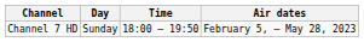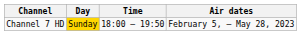Channel 7 HD | Day: no background -> gold background
